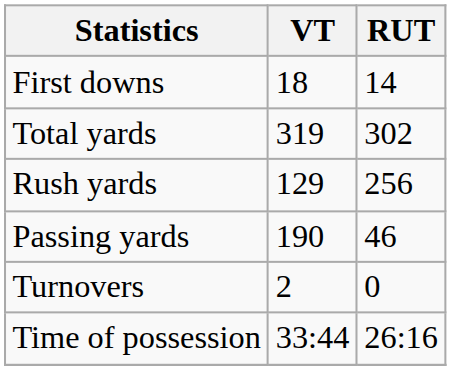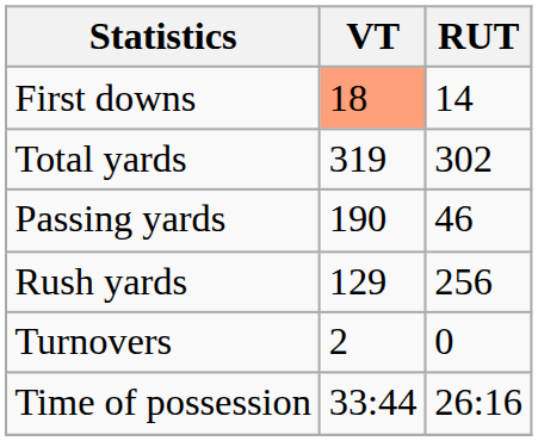First downs | VT: no background -> lightsalmon background
rows swapped: Rush yards <-> Passing yards
